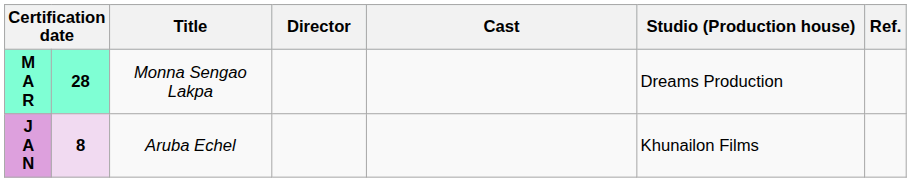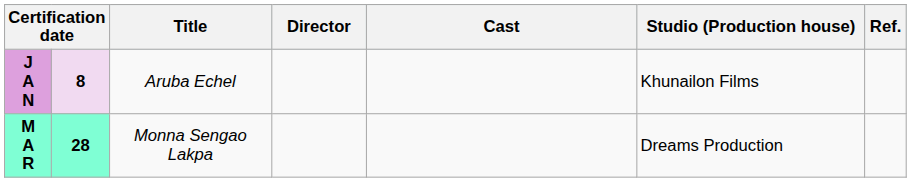rows swapped: J A N <-> M A R
